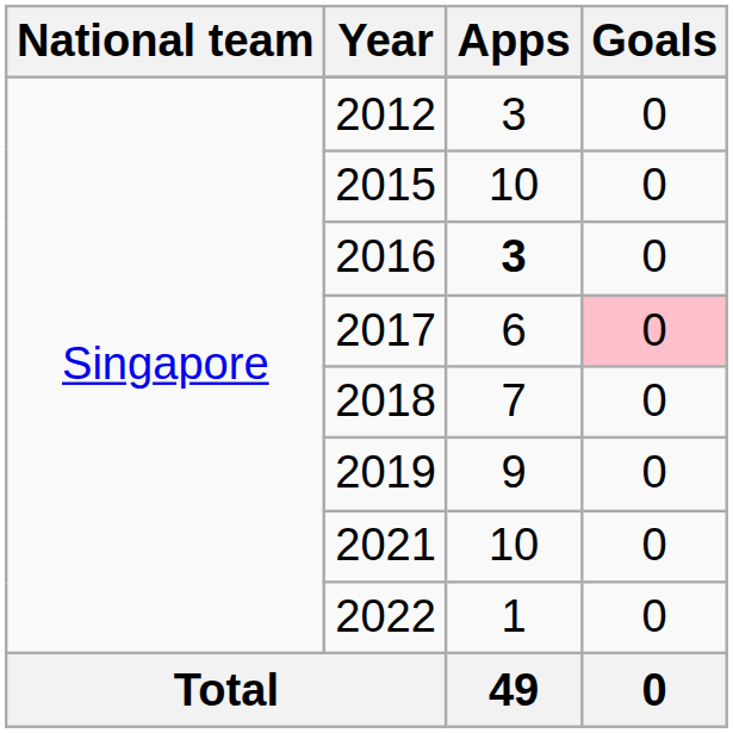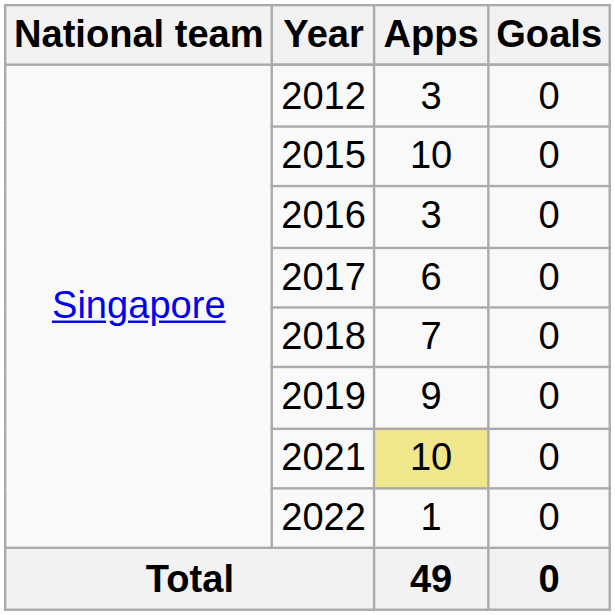2016 | Apps: bold -> normal
2017 | Goals: pink background -> no background
2021 | Apps: no background -> khaki background
